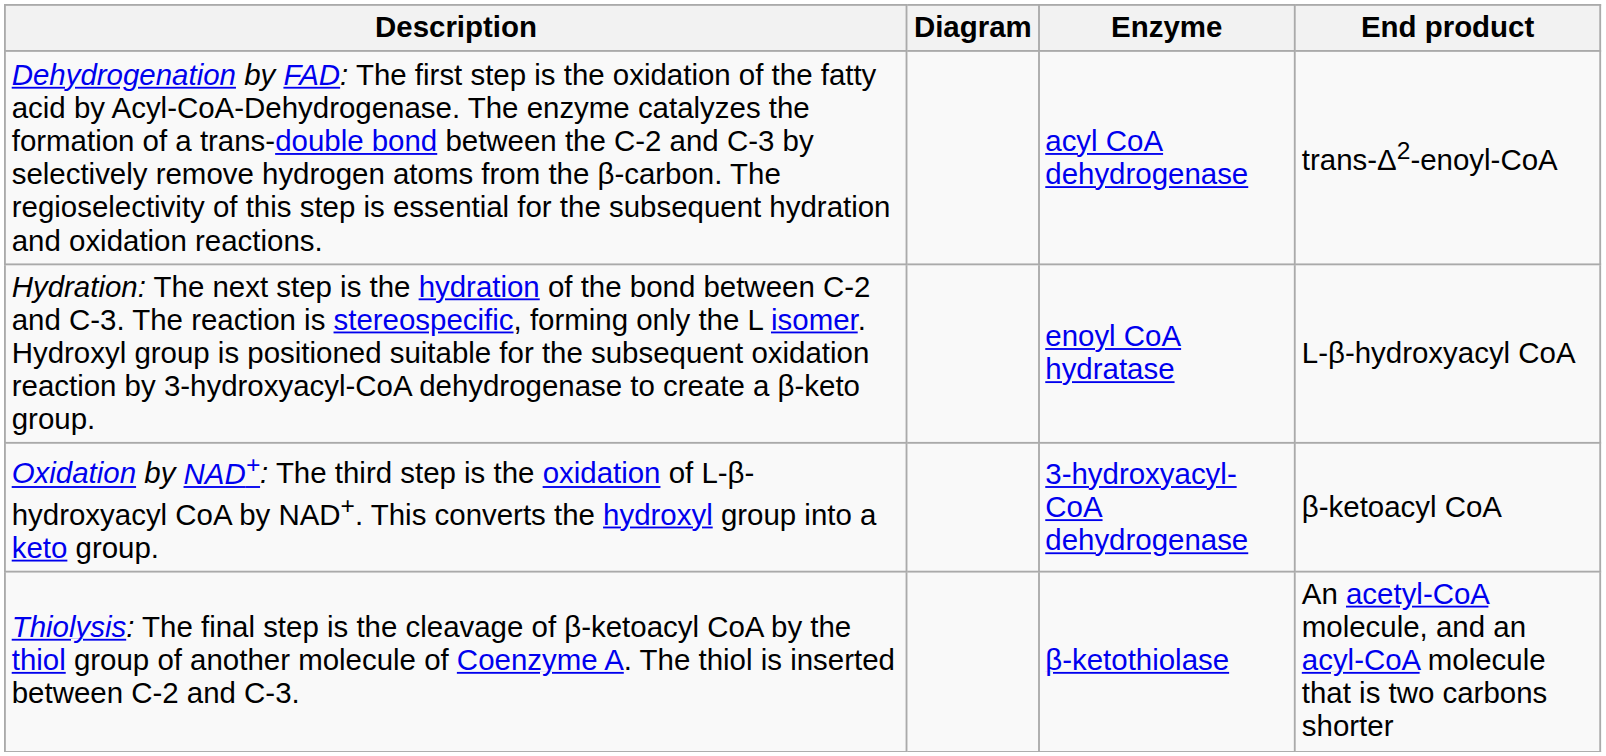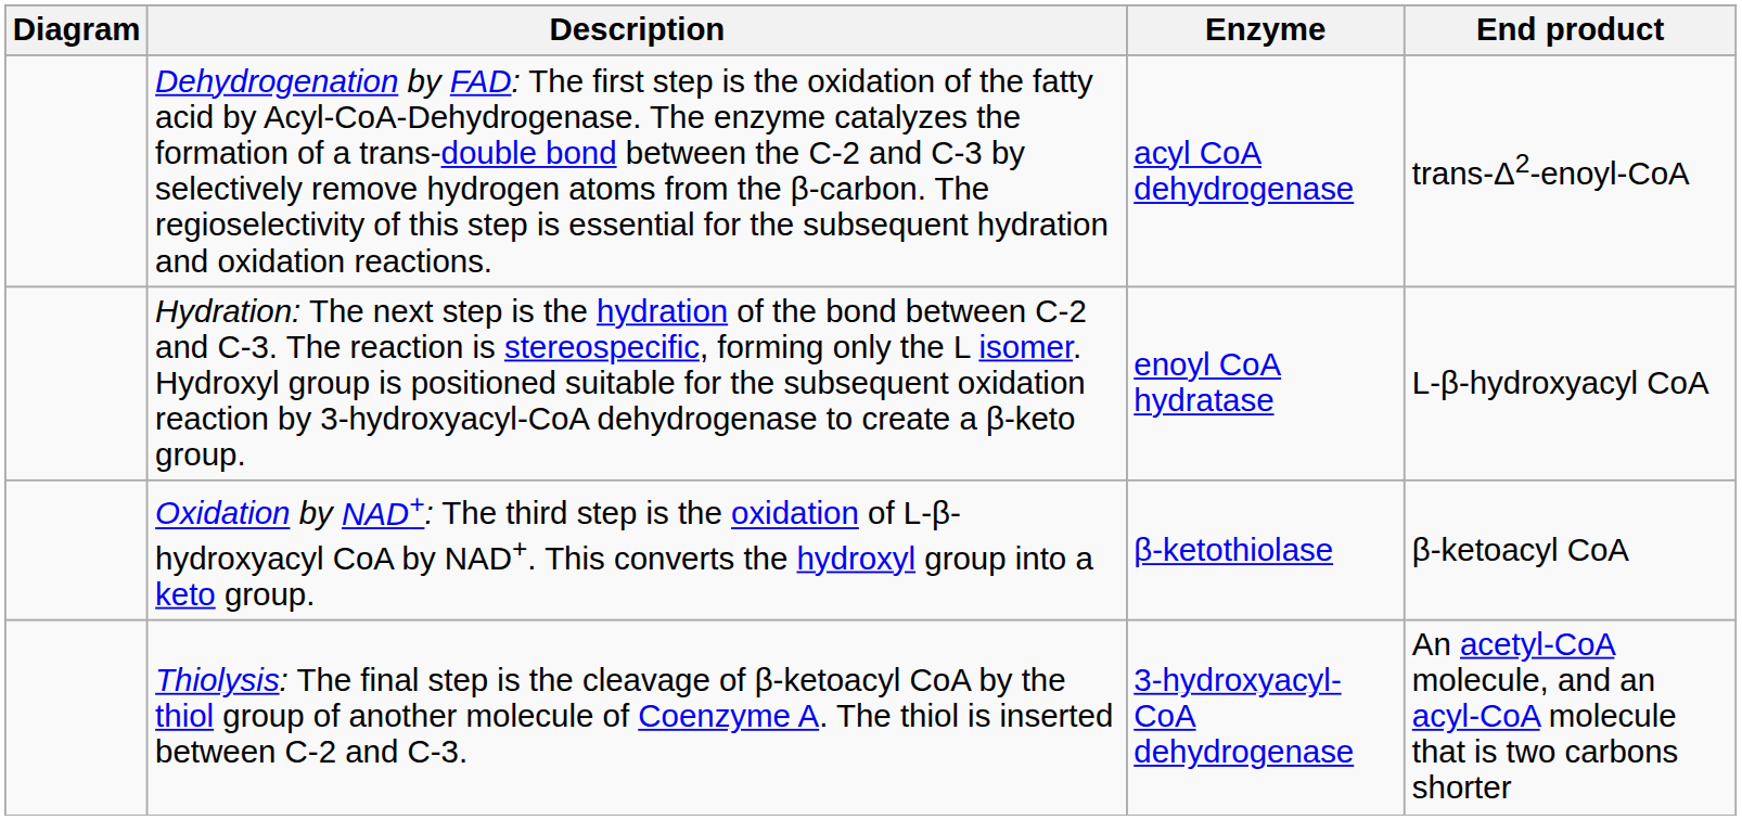columns swapped: Description <-> Diagram
row 4 | Enzyme: 3-hydroxyacyl-CoA dehydrogenase -> β-ketothiolase
row 5 | Enzyme: β-ketothiolase -> 3-hydroxyacyl-CoA dehydrogenase
